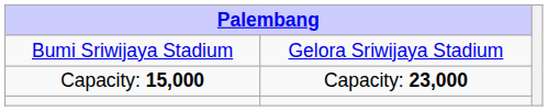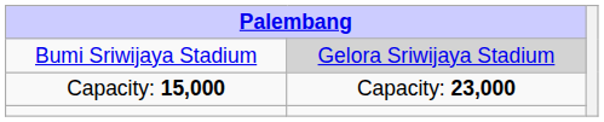Bumi Sriwijaya Stadium | column 2: no background -> lightgrey background
